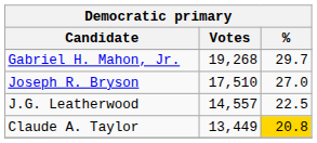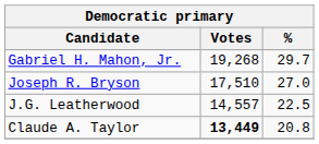Claude A. Taylor | Votes: normal -> bold
Claude A. Taylor | %: gold background -> no background
